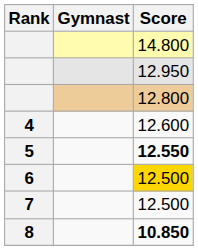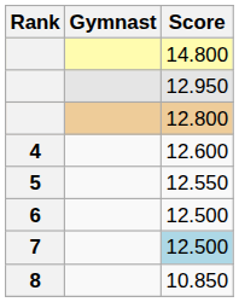12.550 | Score: bold -> normal
6 / 12.500 | Score: gold background -> no background
7 / 12.500 | Score: no background -> lightblue background
10.850 | Score: bold -> normal
